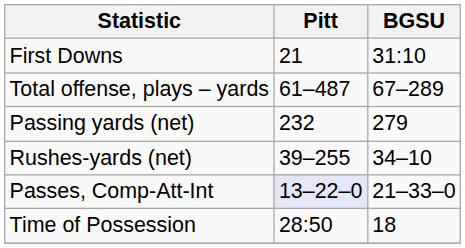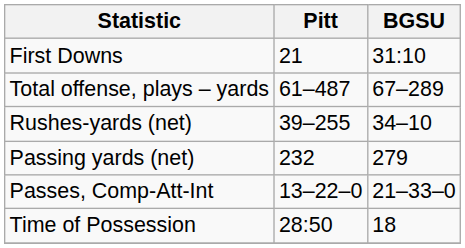rows swapped: Rushes-yards (net) <-> Passing yards (net)
Passes, Comp-Att-Int | Pitt: lavender background -> no background
